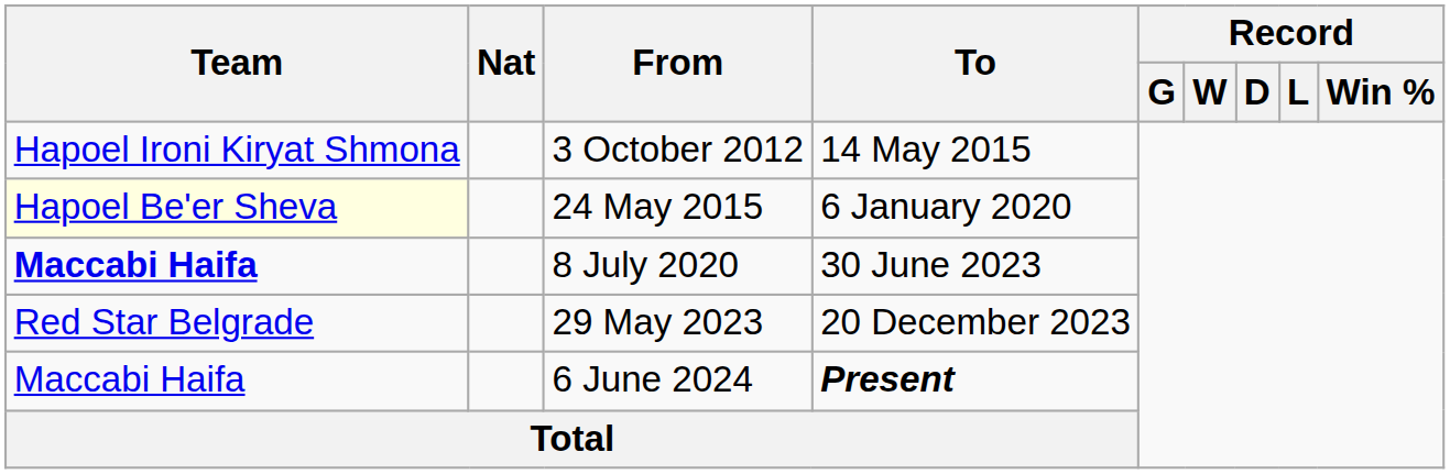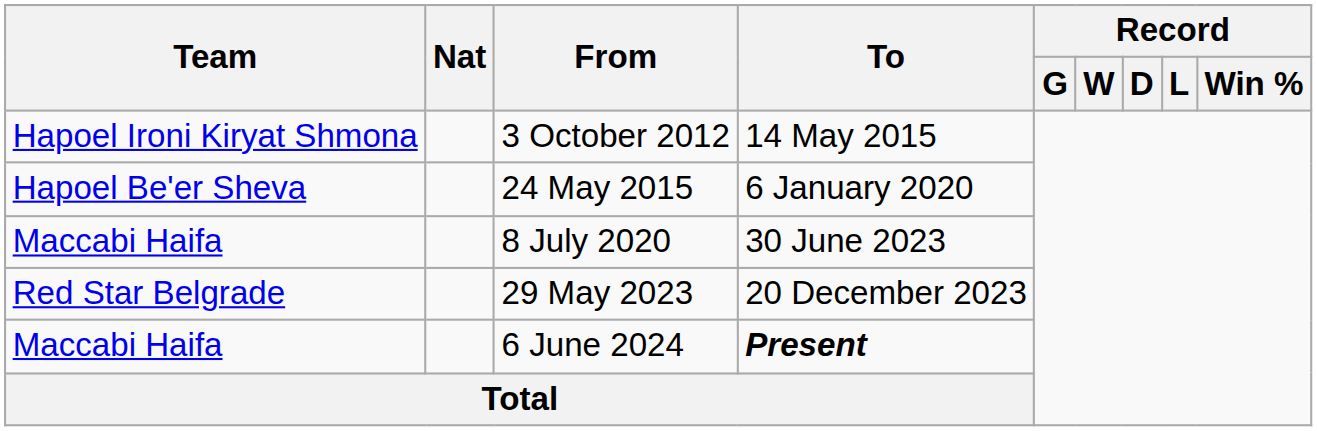24 May 2015 | Team: lightyellow background -> no background
8 July 2020 | Team: bold -> normal
